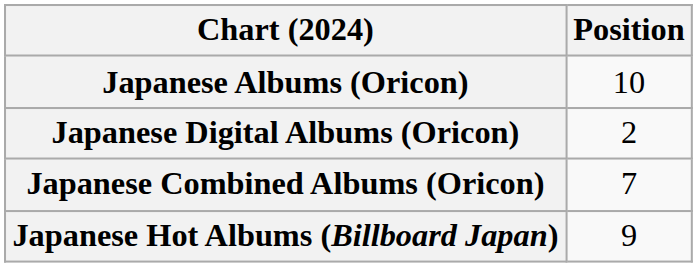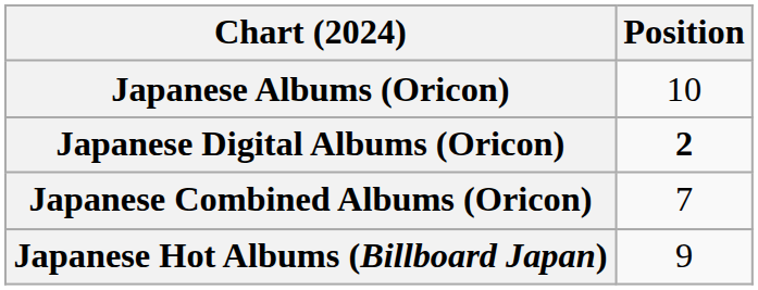Japanese Digital Albums (Oricon) | Position: normal -> bold
